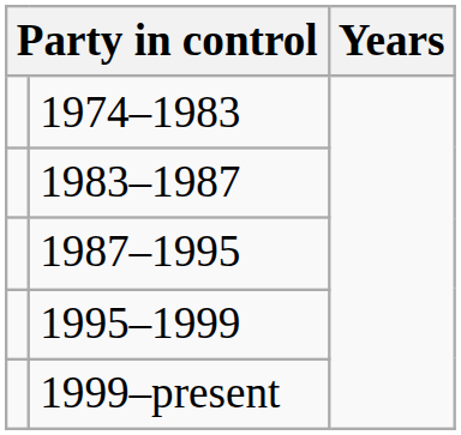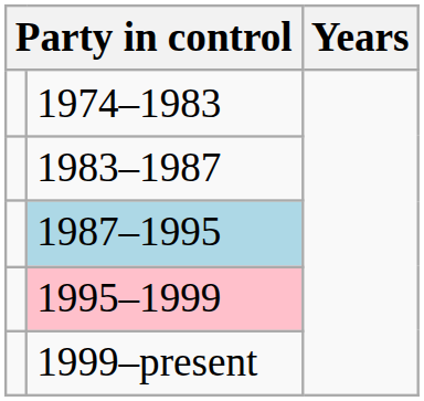1987–1995 | column 2: no background -> lightblue background
1995–1999 | column 2: no background -> pink background
